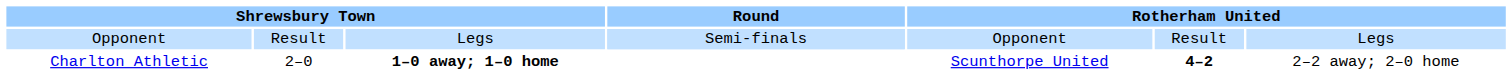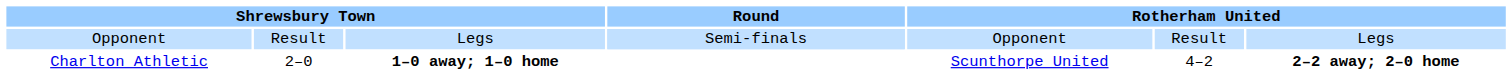Charlton Athletic | column 6: bold -> normal
Charlton Athletic | column 7: normal -> bold
